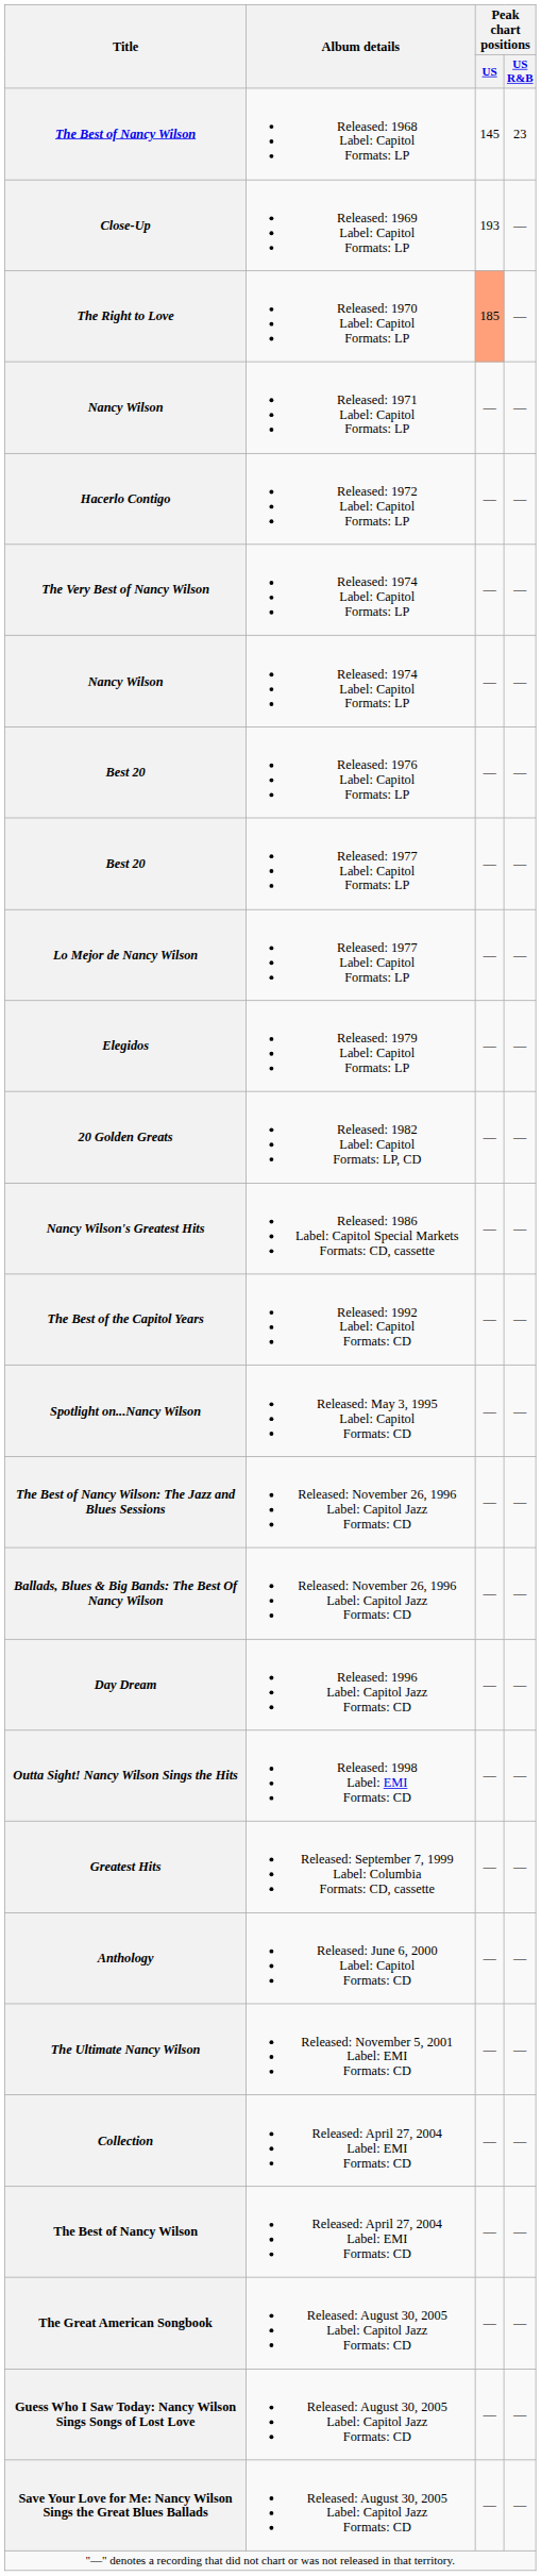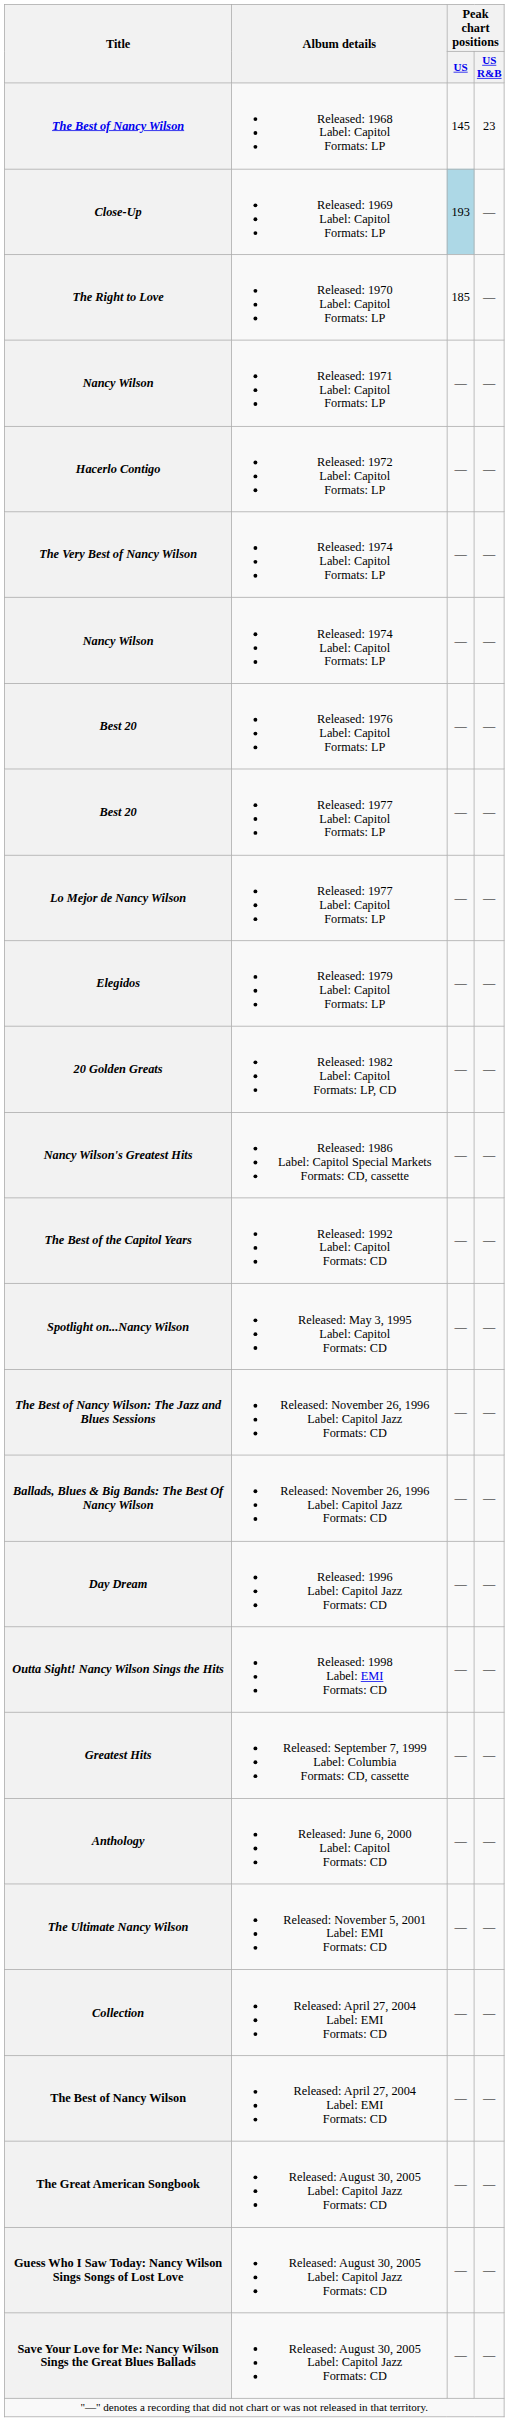Close-Up | Peak chart positions / US: no background -> lightblue background
The Right to Love | Peak chart positions / US: lightsalmon background -> no background
